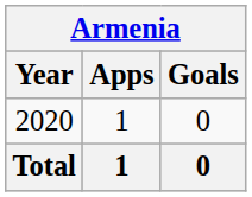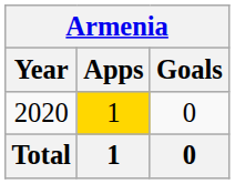2020 | Apps: no background -> gold background
